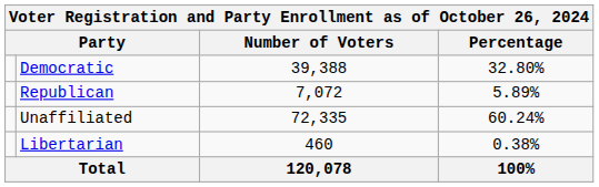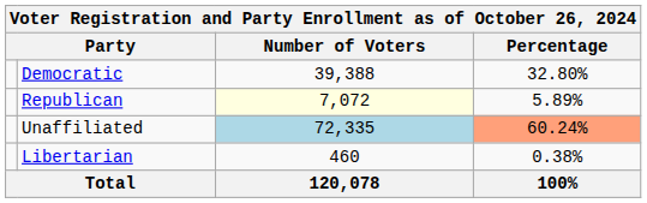Republican | Number of Voters: no background -> lightyellow background
Unaffiliated | Number of Voters: no background -> lightblue background
Unaffiliated | Percentage: no background -> lightsalmon background
